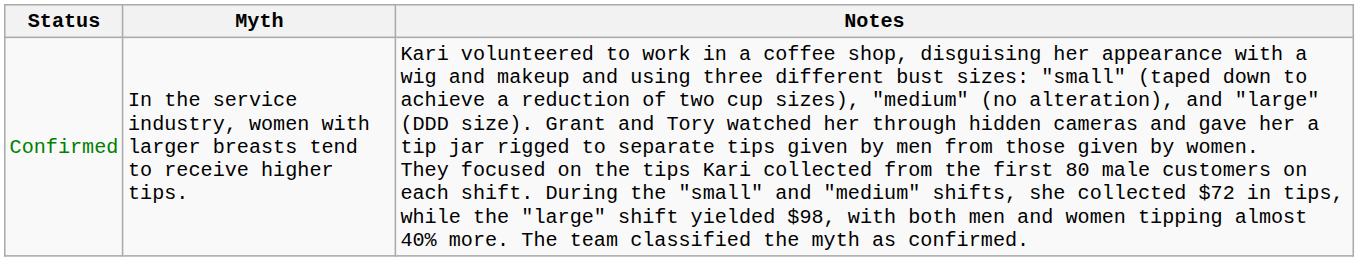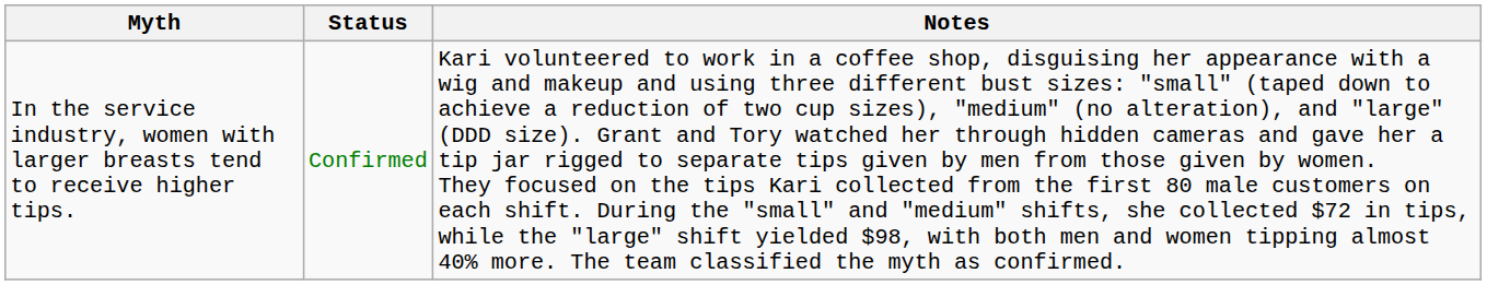columns swapped: Myth <-> Status
